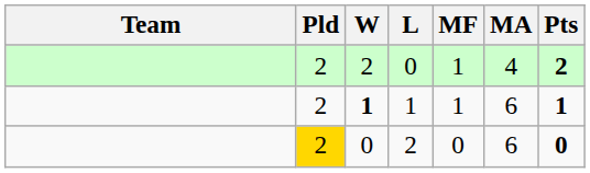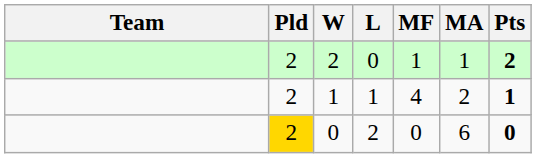row 2 | MA: 4 -> 1
row 3 | W: bold -> normal
row 3 | MF: 1 -> 4
row 3 | MA: 6 -> 2
